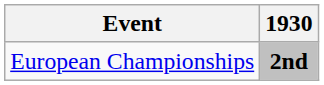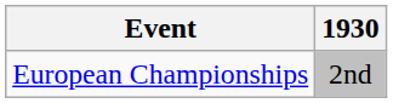European Championships | 1930: bold -> normal
